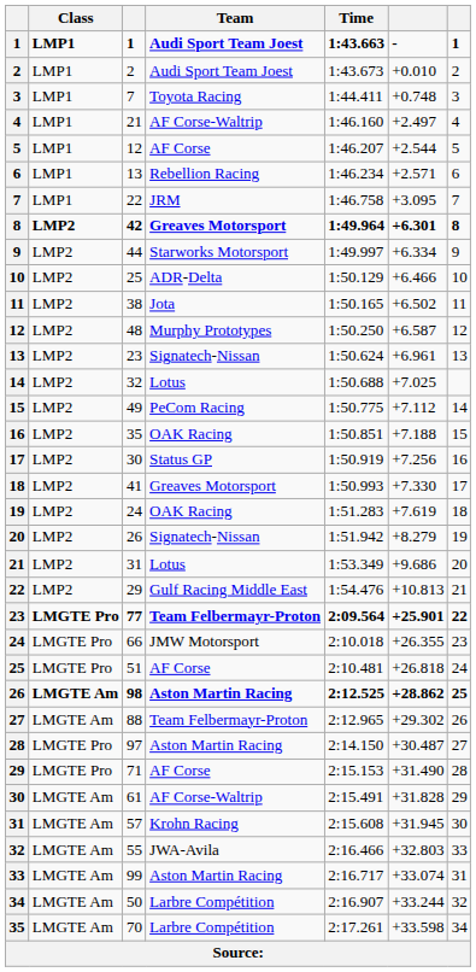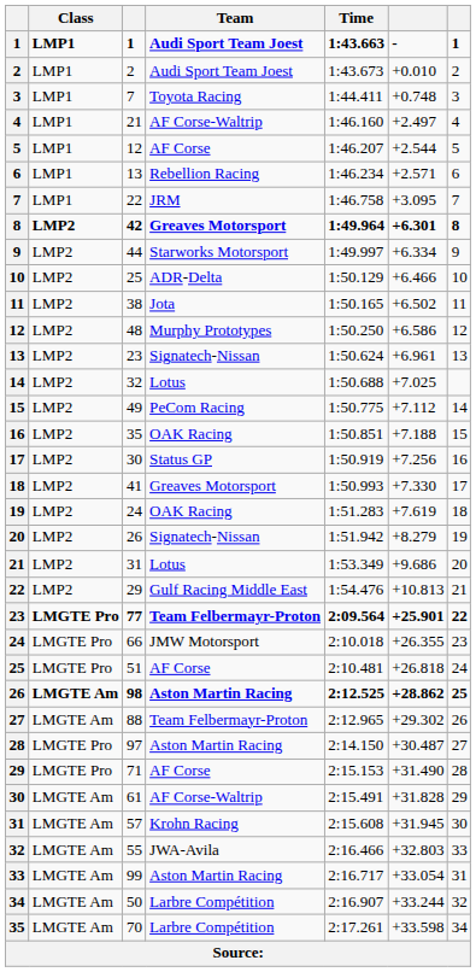row 13 | column 6: +6.587 -> +6.586
row 34 | column 6: +33.074 -> +33.054
